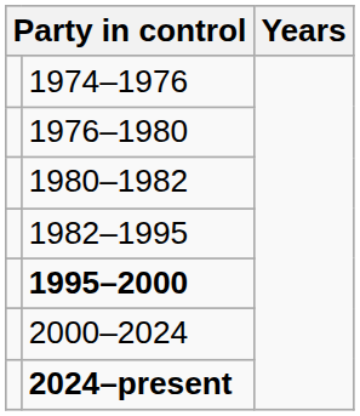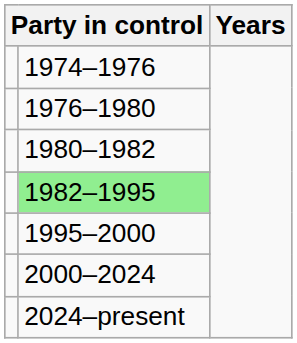1982–1995 | column 2: no background -> lightgreen background
1995–2000 | column 2: bold -> normal
2024–present | column 2: bold -> normal
